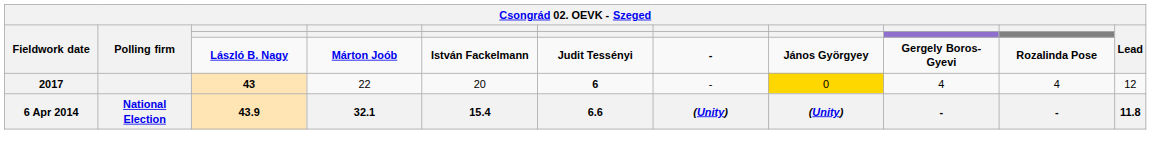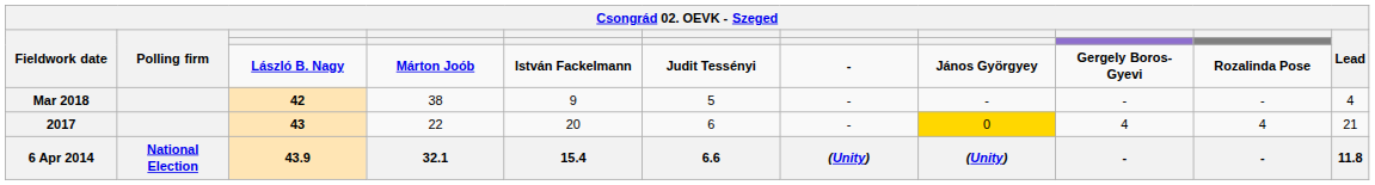+ row: Mar 2018 | 42 | 38 | 9 | 5 | - | - | - | - | 4
2017 | column 6: bold -> normal
2017 | Lead: 12 -> 21
